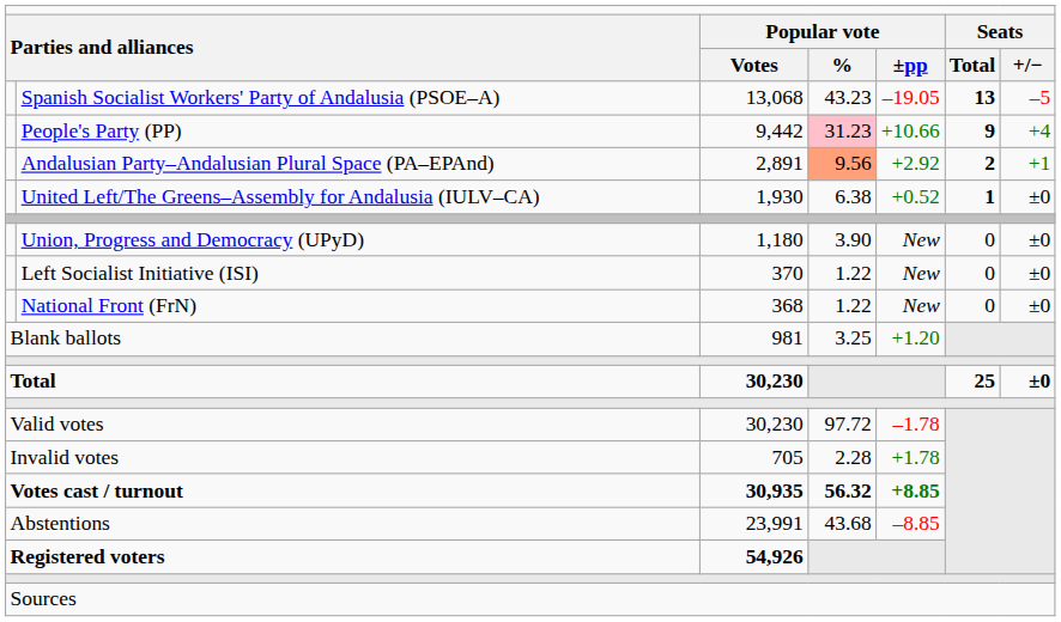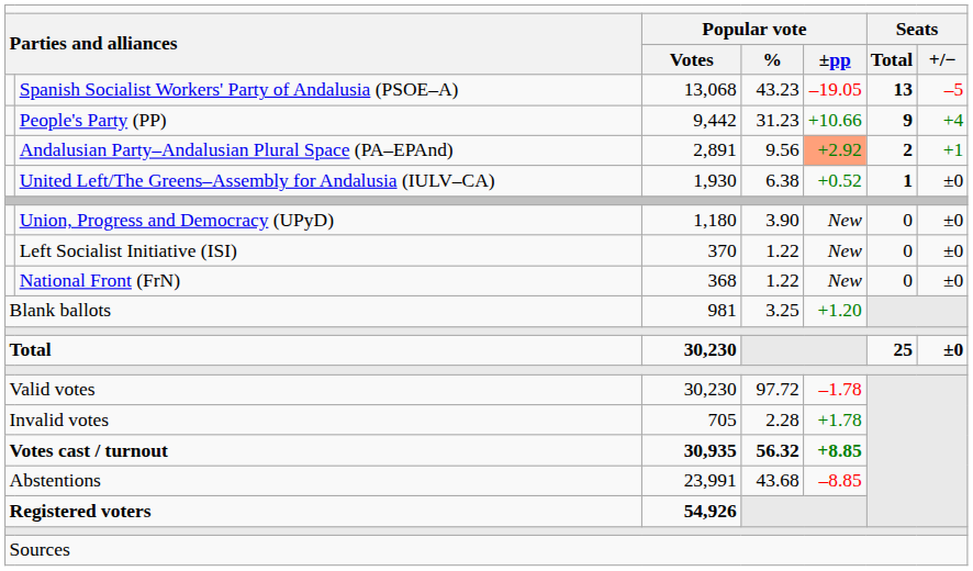People's Party (PP) | column 4: pink background -> no background
Andalusian Party–Andalusian Plural Space (PA–EPAnd) | column 4: lightsalmon background -> no background
Andalusian Party–Andalusian Plural Space (PA–EPAnd) | column 5: no background -> lightsalmon background
